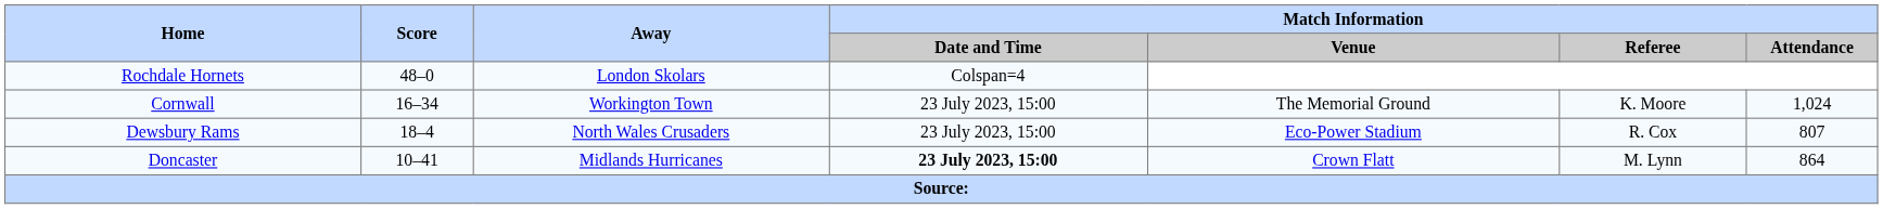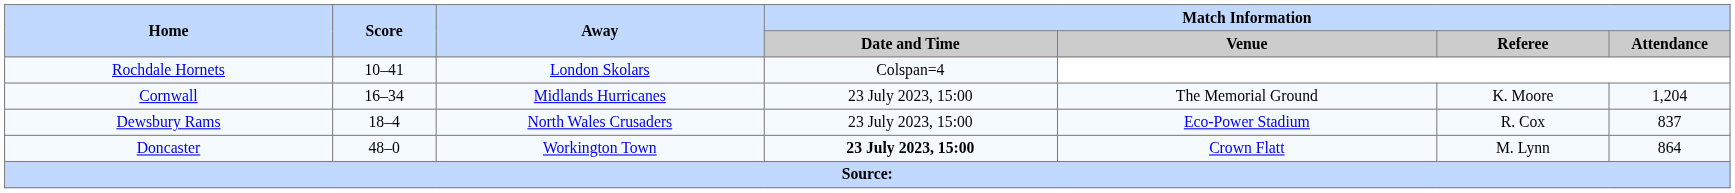Rochdale Hornets | Score: 48–0 -> 10–41
Cornwall | Away: Workington Town -> Midlands Hurricanes
Cornwall | Match Information / Attendance: 1,024 -> 1,204
Dewsbury Rams | Match Information / Attendance: 807 -> 837
Doncaster | Score: 10–41 -> 48–0
Doncaster | Away: Midlands Hurricanes -> Workington Town
